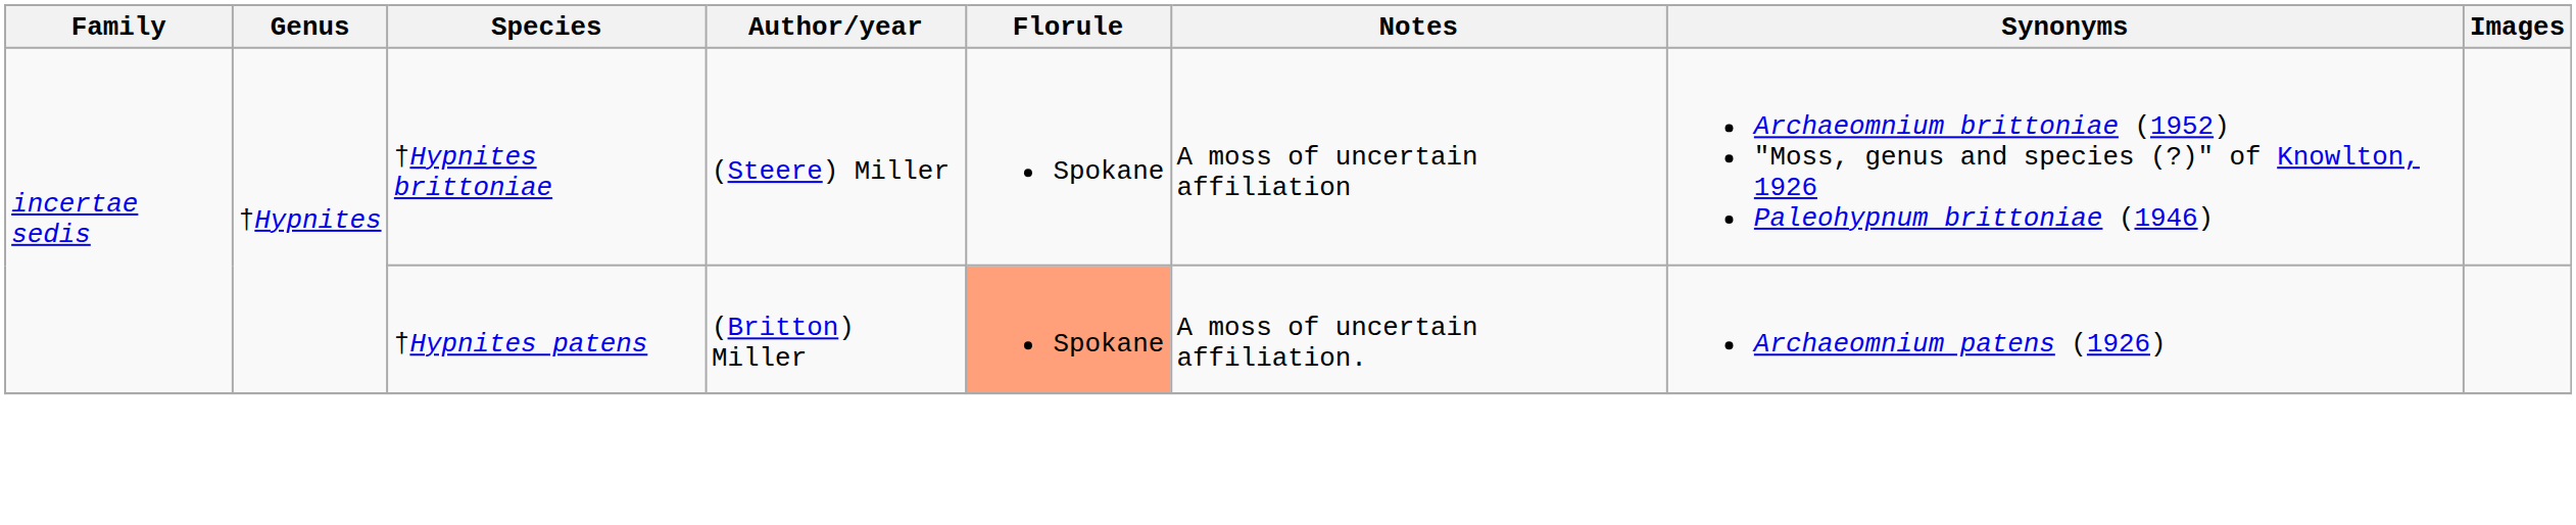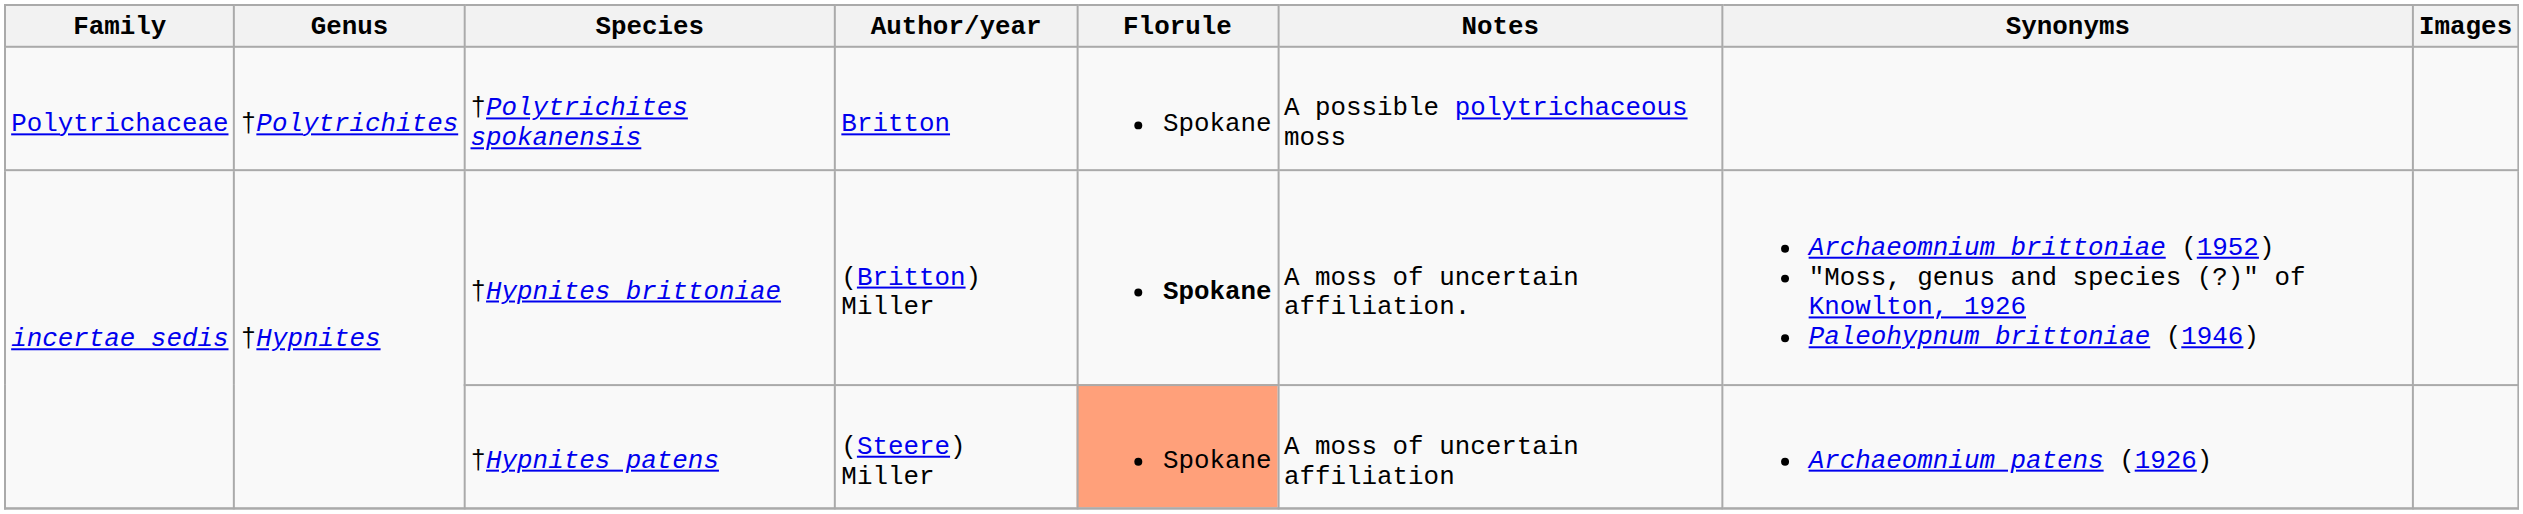+ row: Polytrichaceae | †Polytrichites | †Polytrichites spokanensis | Britton | Spokane | A possible polytrichaceous moss
†Hypnites brittoniae | Author/year: (Steere) Miller -> (Britton) Miller
†Hypnites brittoniae | Florule: normal -> bold
†Hypnites brittoniae | Notes: A moss of uncertain affiliation -> A moss of uncertain affiliation.
†Hypnites patens | Author/year: (Britton) Miller -> (Steere) Miller
†Hypnites patens | Notes: A moss of uncertain affiliation. -> A moss of uncertain affiliation
